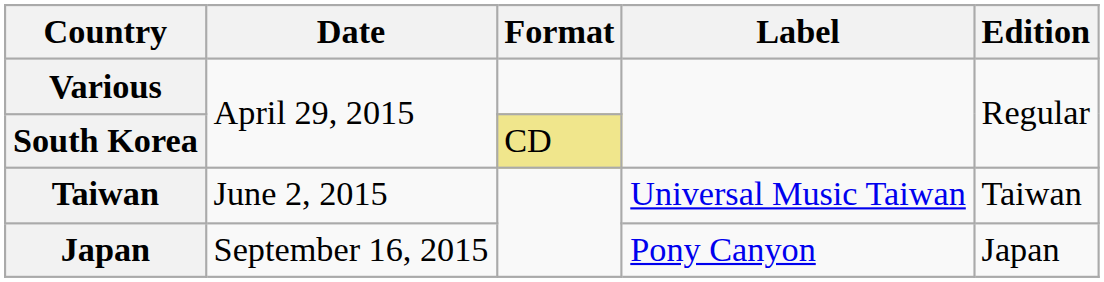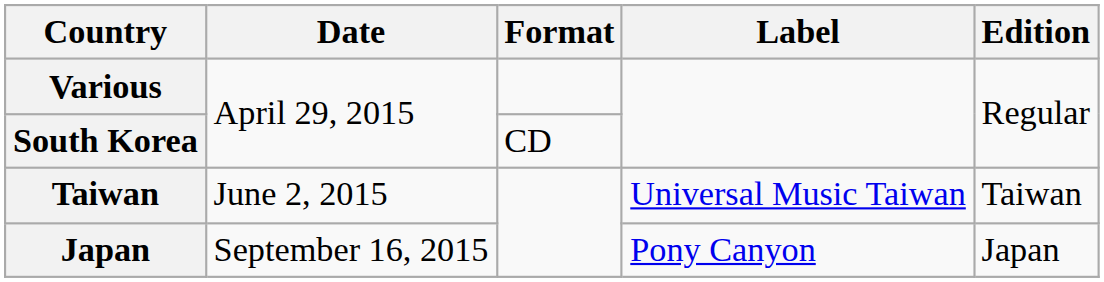South Korea | Format: khaki background -> no background
